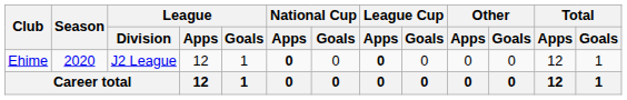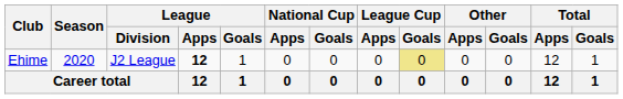Ehime | League / Apps: normal -> bold
Ehime | National Cup / Apps: bold -> normal
Ehime | League Cup / Apps: bold -> normal
Ehime | League Cup / Goals: no background -> khaki background
